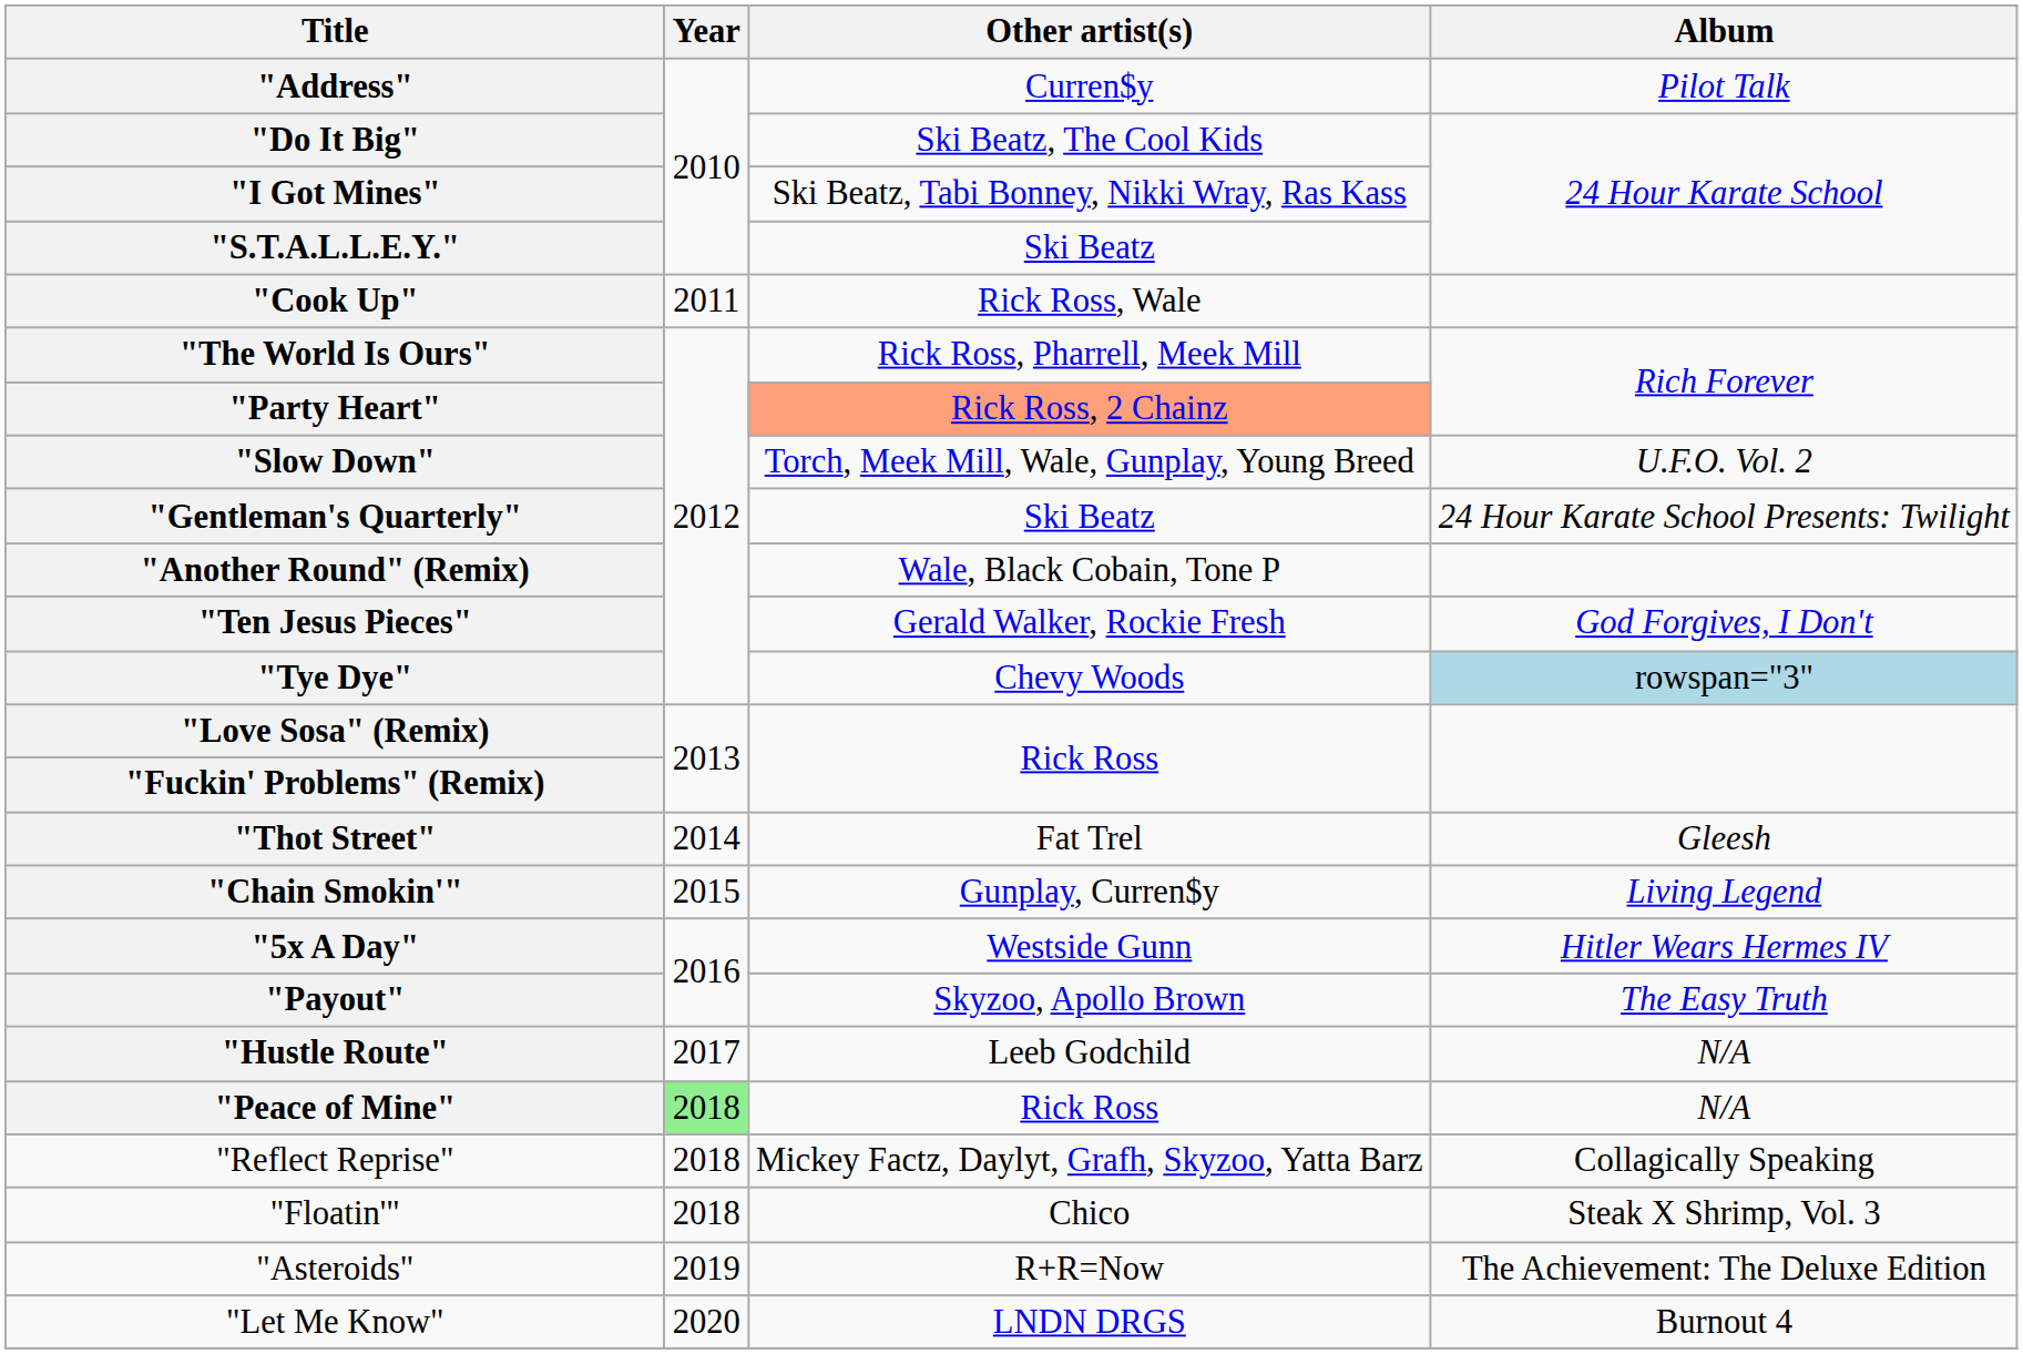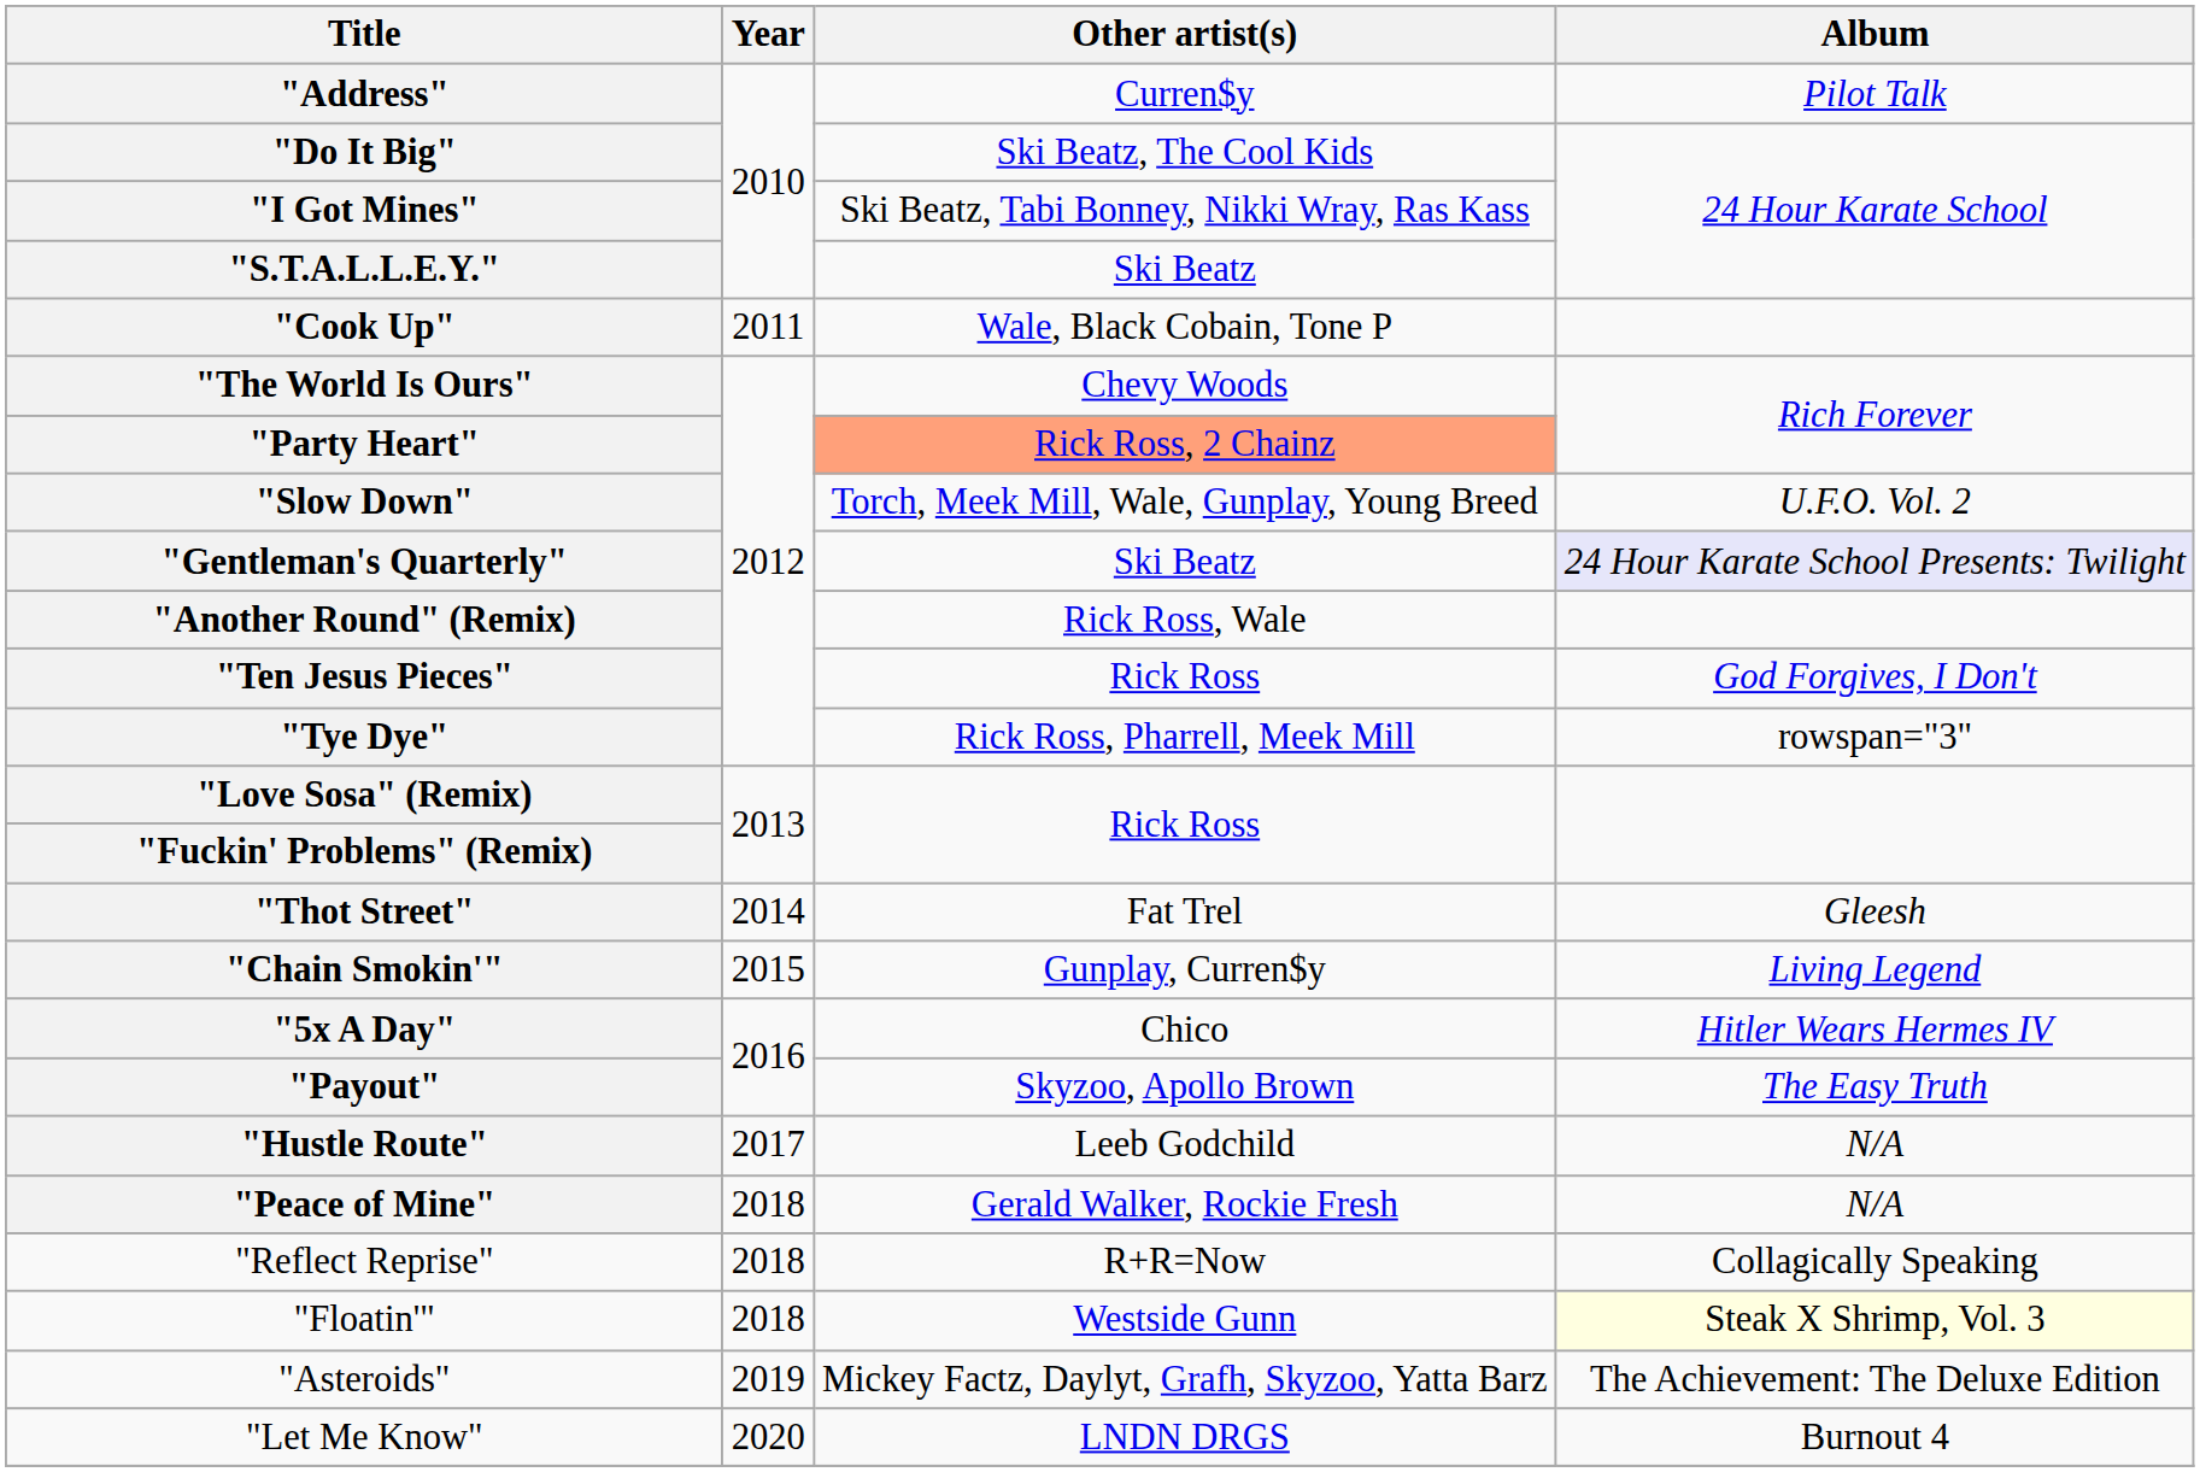"Cook Up" | Other artist(s): Rick Ross, Wale -> Wale, Black Cobain, Tone P
"The World Is Ours" | Other artist(s): Rick Ross, Pharrell, Meek Mill -> Chevy Woods
"Gentleman's Quarterly" | Album: no background -> lavender background
"Another Round" (Remix) | Other artist(s): Wale, Black Cobain, Tone P -> Rick Ross, Wale
"Ten Jesus Pieces" | Other artist(s): Gerald Walker, Rockie Fresh -> Rick Ross
"Tye Dye" | Other artist(s): Chevy Woods -> Rick Ross, Pharrell, Meek Mill
"Tye Dye" | Album: lightblue background -> no background
"5x A Day" | Other artist(s): Westside Gunn -> Chico
"Peace of Mine" | Year: lightgreen background -> no background
"Peace of Mine" | Other artist(s): Rick Ross -> Gerald Walker, Rockie Fresh
"Reflect Reprise" | Other artist(s): Mickey Factz, Daylyt, Grafh, Skyzoo, Yatta Barz -> R+R=Now
"Floatin'" | Other artist(s): Chico -> Westside Gunn
"Floatin'" | Album: no background -> lightyellow background
"Asteroids" | Other artist(s): R+R=Now -> Mickey Factz, Daylyt, Grafh, Skyzoo, Yatta Barz
